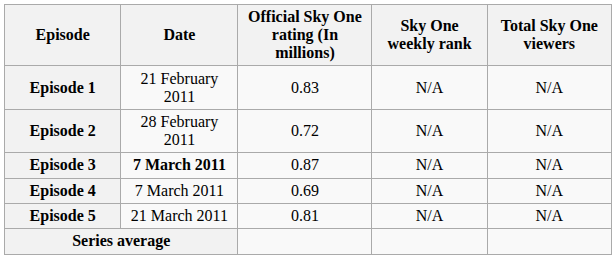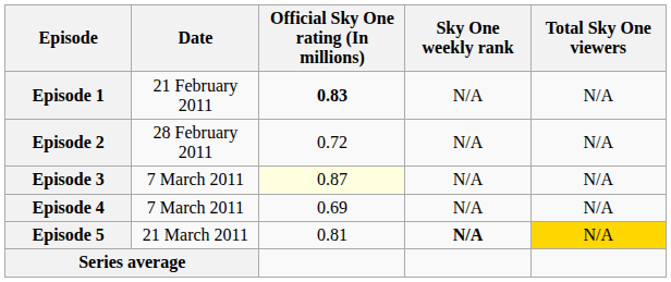Episode 1 | Official Sky One rating (In millions): normal -> bold
Episode 3 | Date: bold -> normal
Episode 3 | Official Sky One rating (In millions): no background -> lightyellow background
Episode 5 | Sky One weekly rank: normal -> bold
Episode 5 | Total Sky One viewers: no background -> gold background
